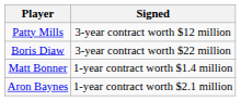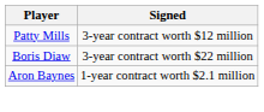- row: Matt Bonner | 1-year contract worth $1.4 million
